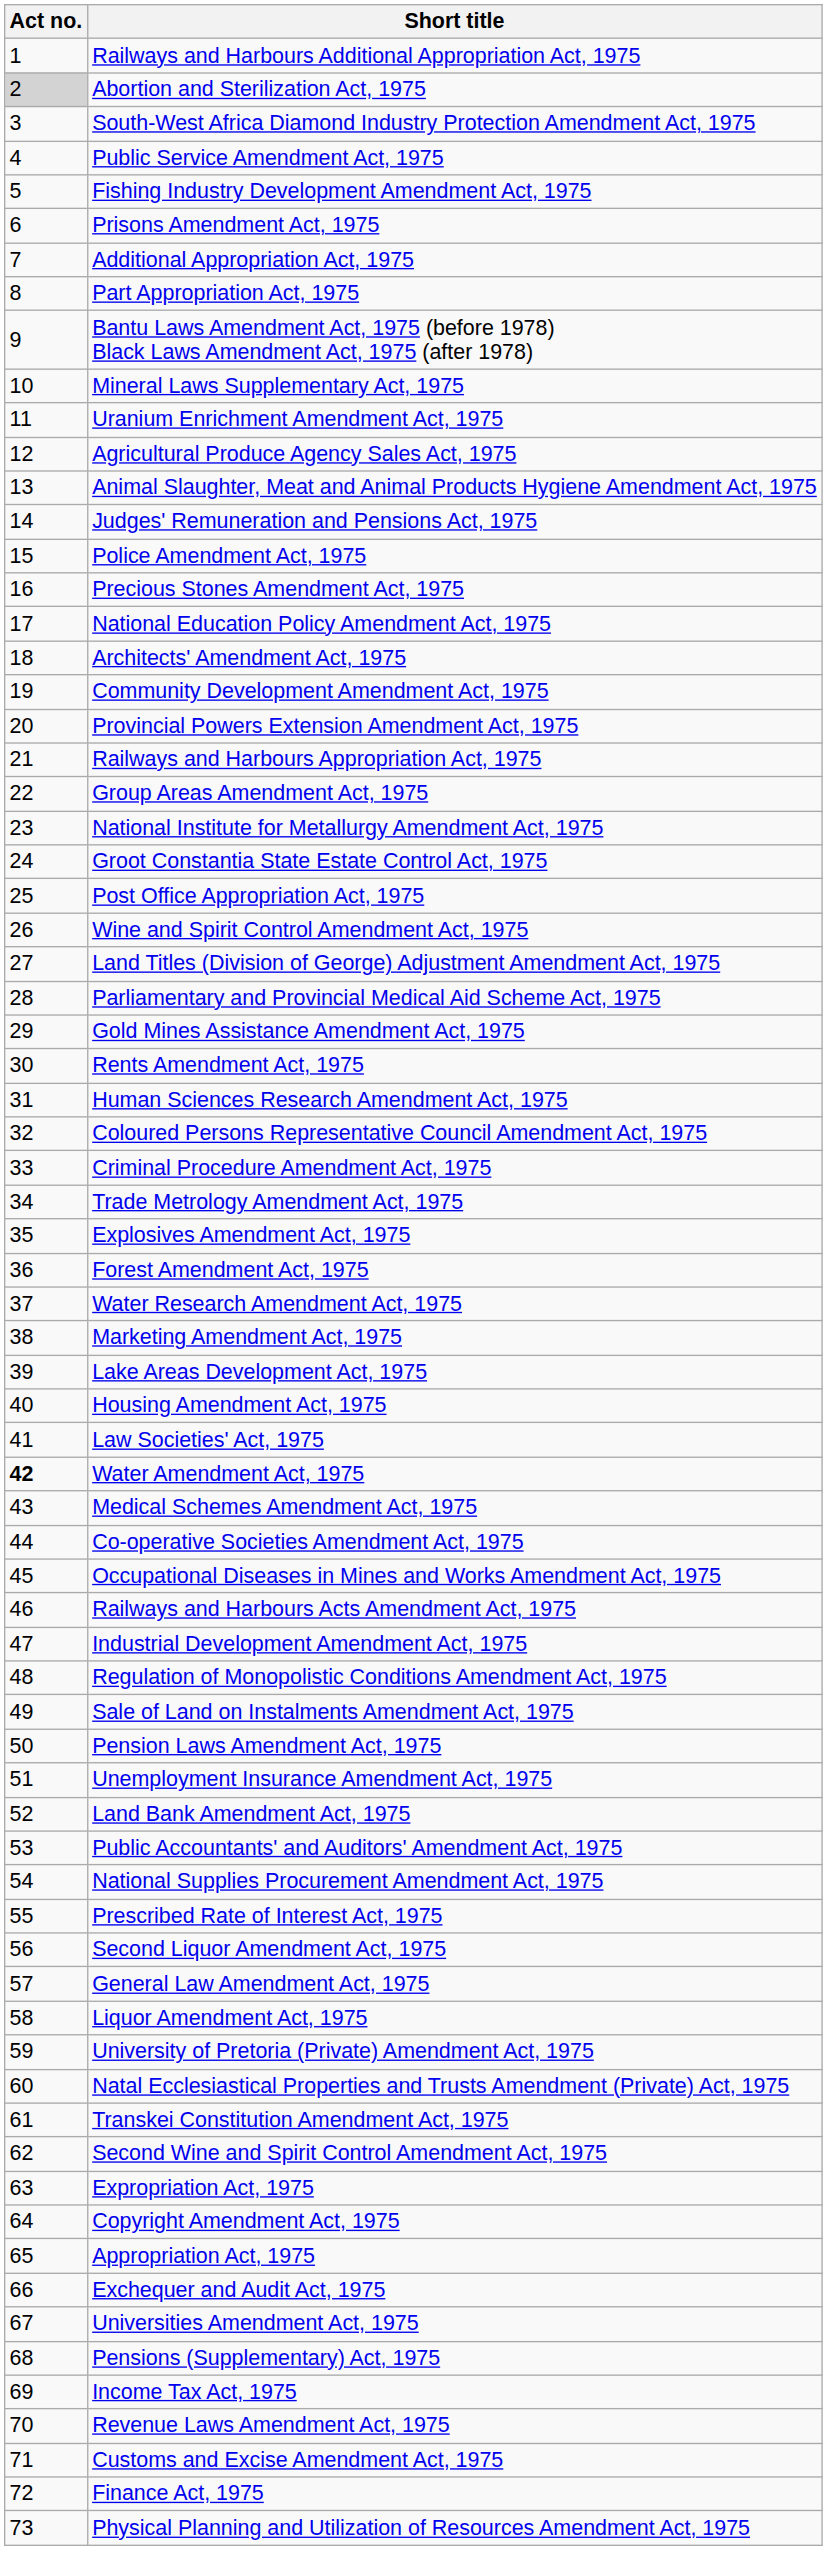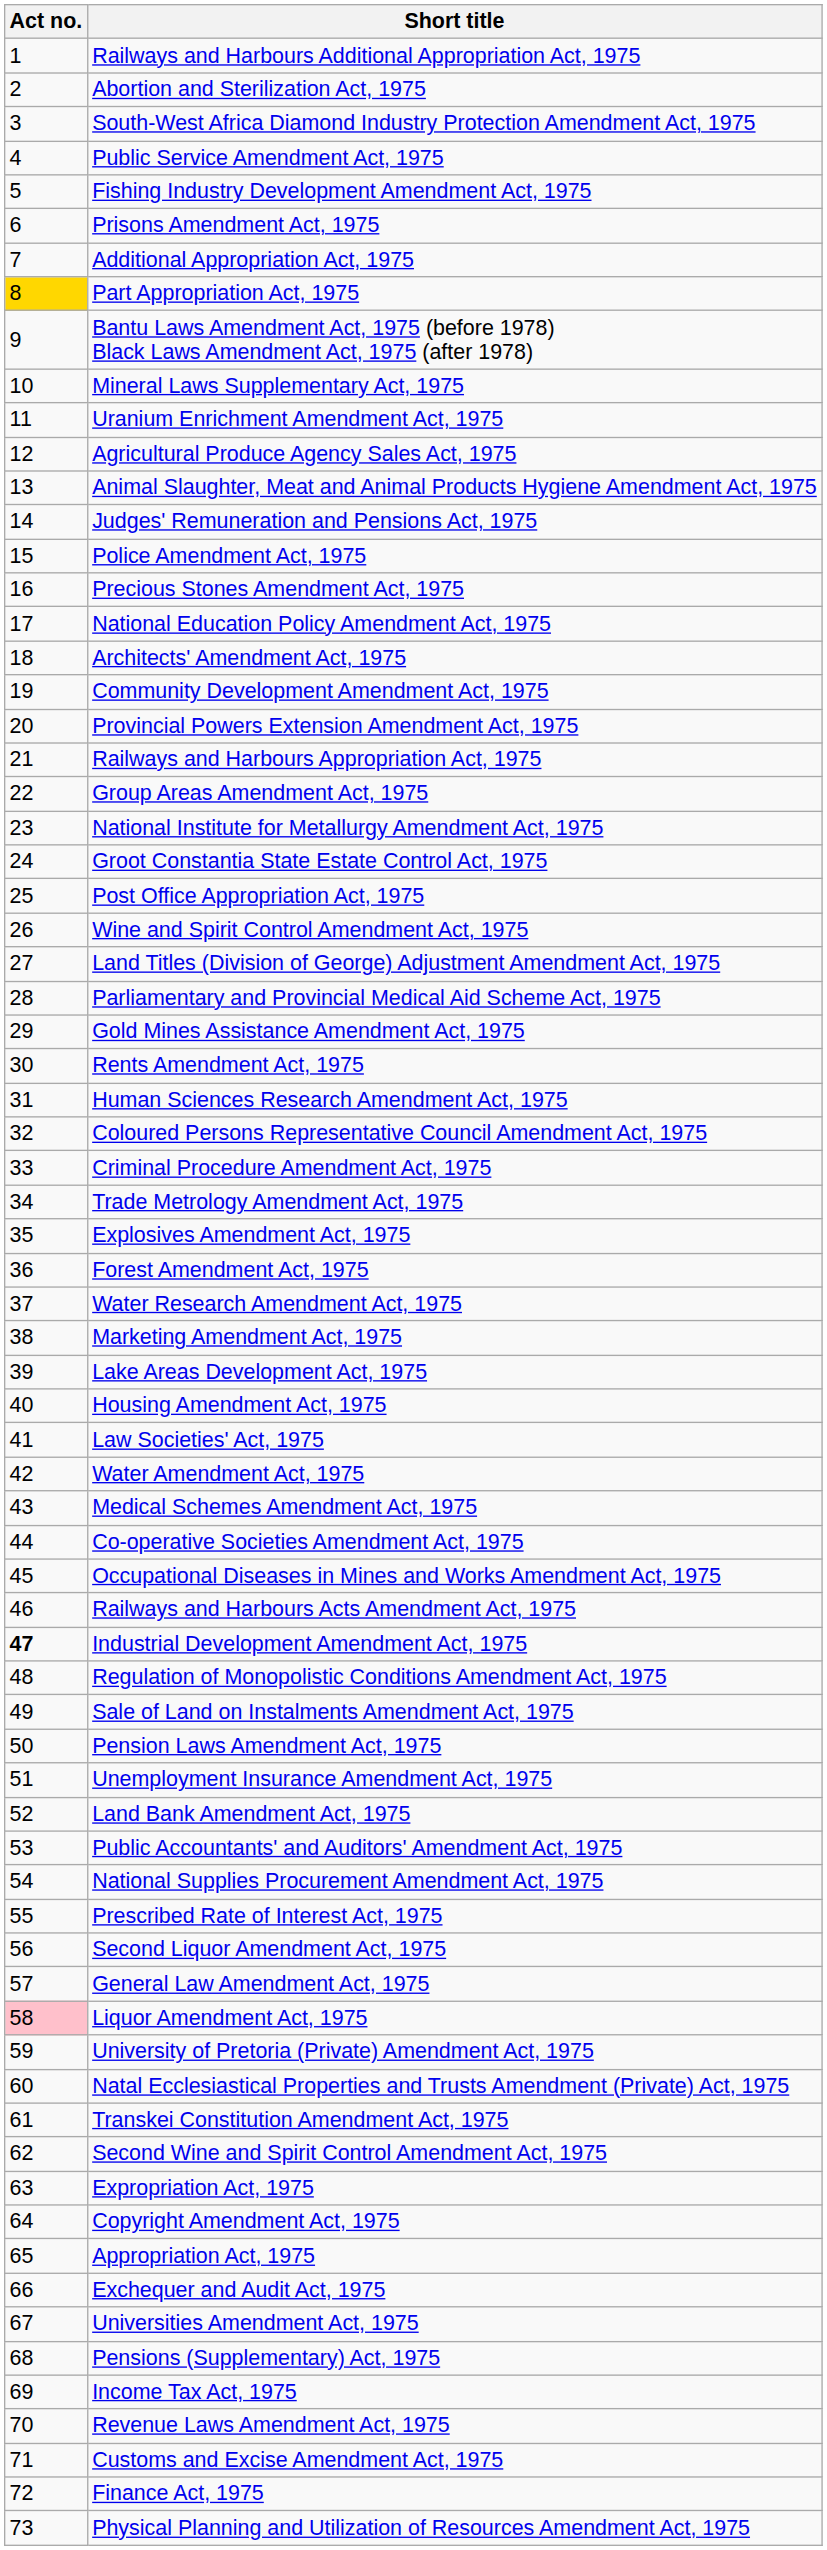Abortion and Sterilization Act, 1975 | Act no.: lightgrey background -> no background
Part Appropriation Act, 1975 | Act no.: no background -> gold background
Water Amendment Act, 1975 | Act no.: bold -> normal
Industrial Development Amendment Act, 1975 | Act no.: normal -> bold
Liquor Amendment Act, 1975 | Act no.: no background -> pink background
